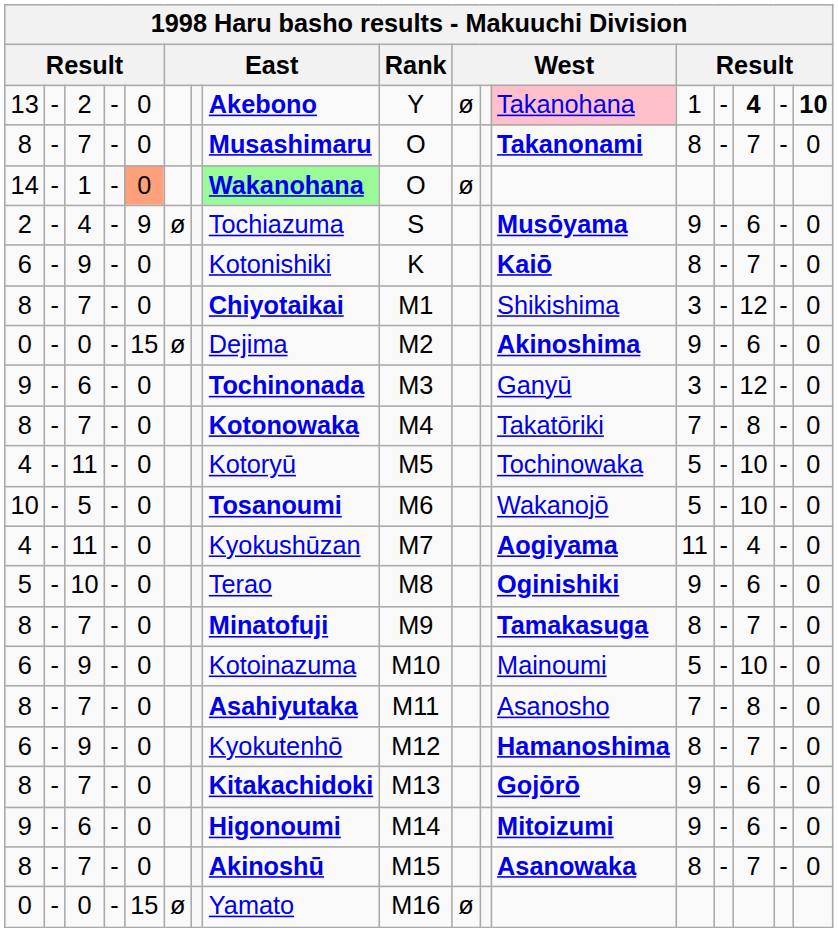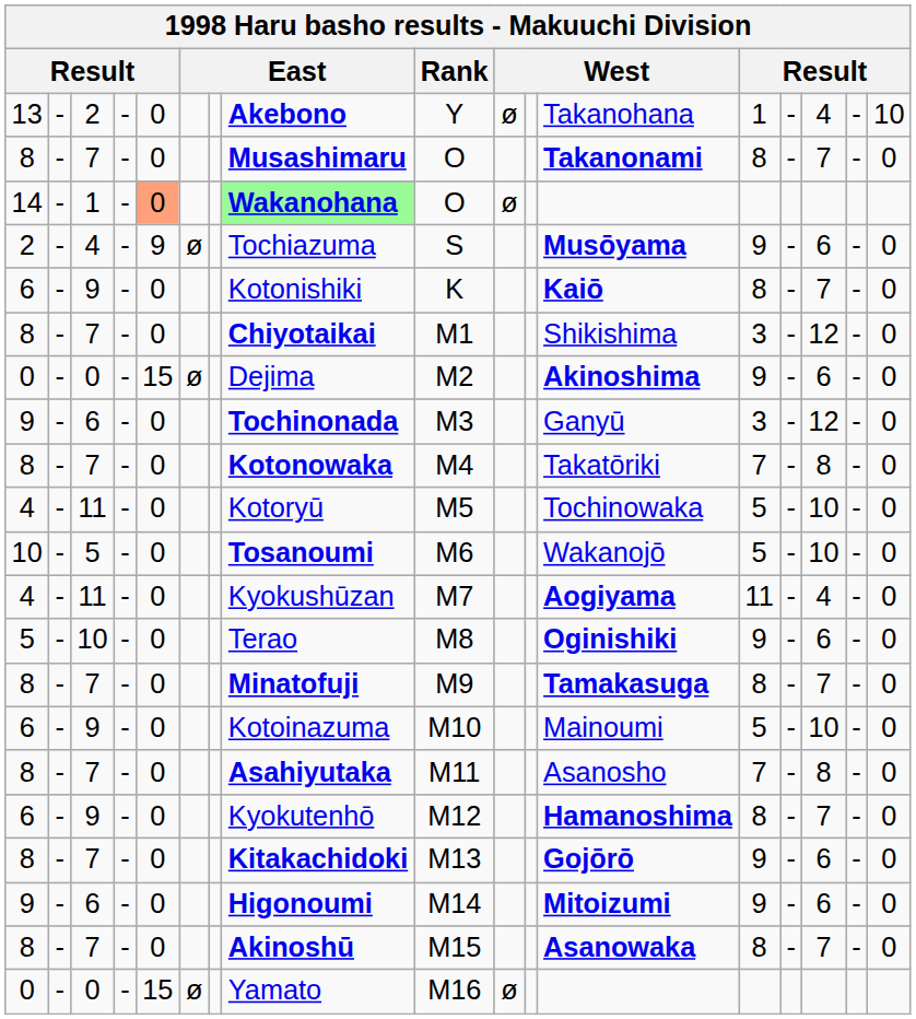13 | column 12: pink background -> no background
13 | column 15: bold -> normal
13 | column 17: bold -> normal
